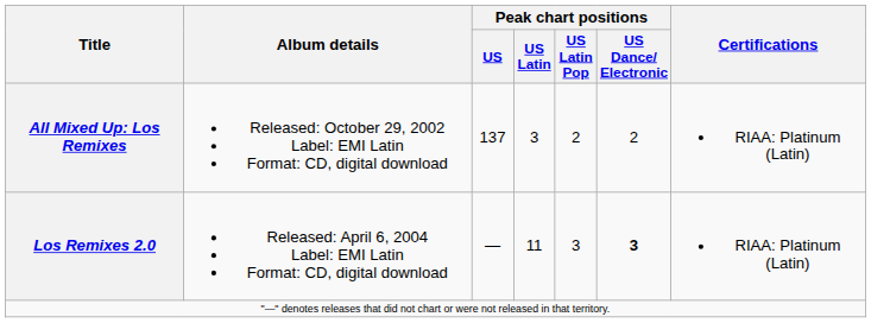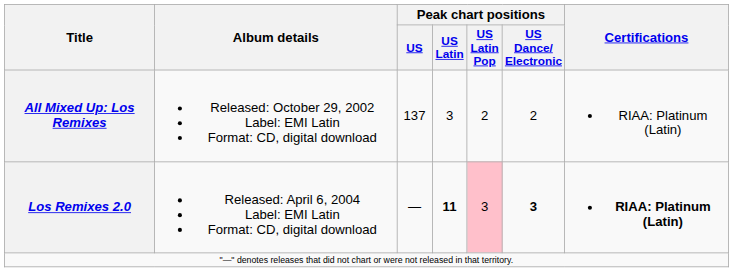Los Remixes 2.0 | Peak chart positions / US Latin: normal -> bold
Los Remixes 2.0 | Peak chart positions / US Latin Pop: no background -> pink background
Los Remixes 2.0 | Certifications: normal -> bold
